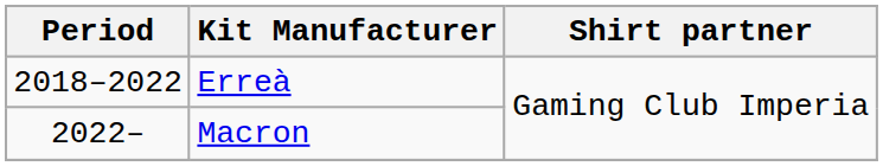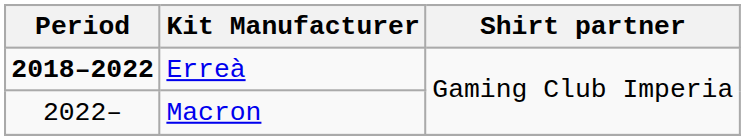Erreà | Period: normal -> bold
